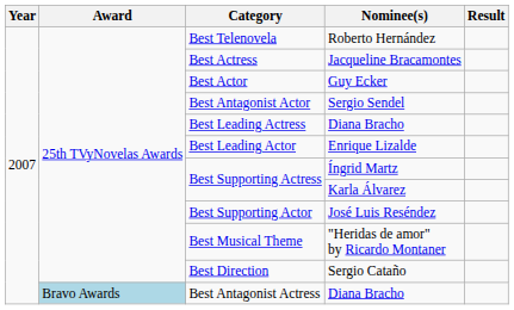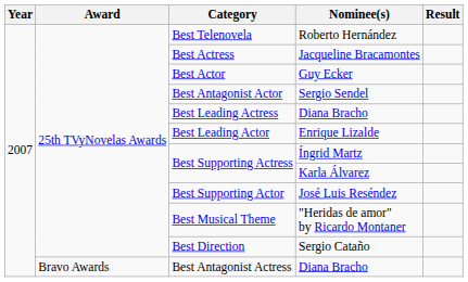Best Antagonist Actress | Award: lightblue background -> no background
